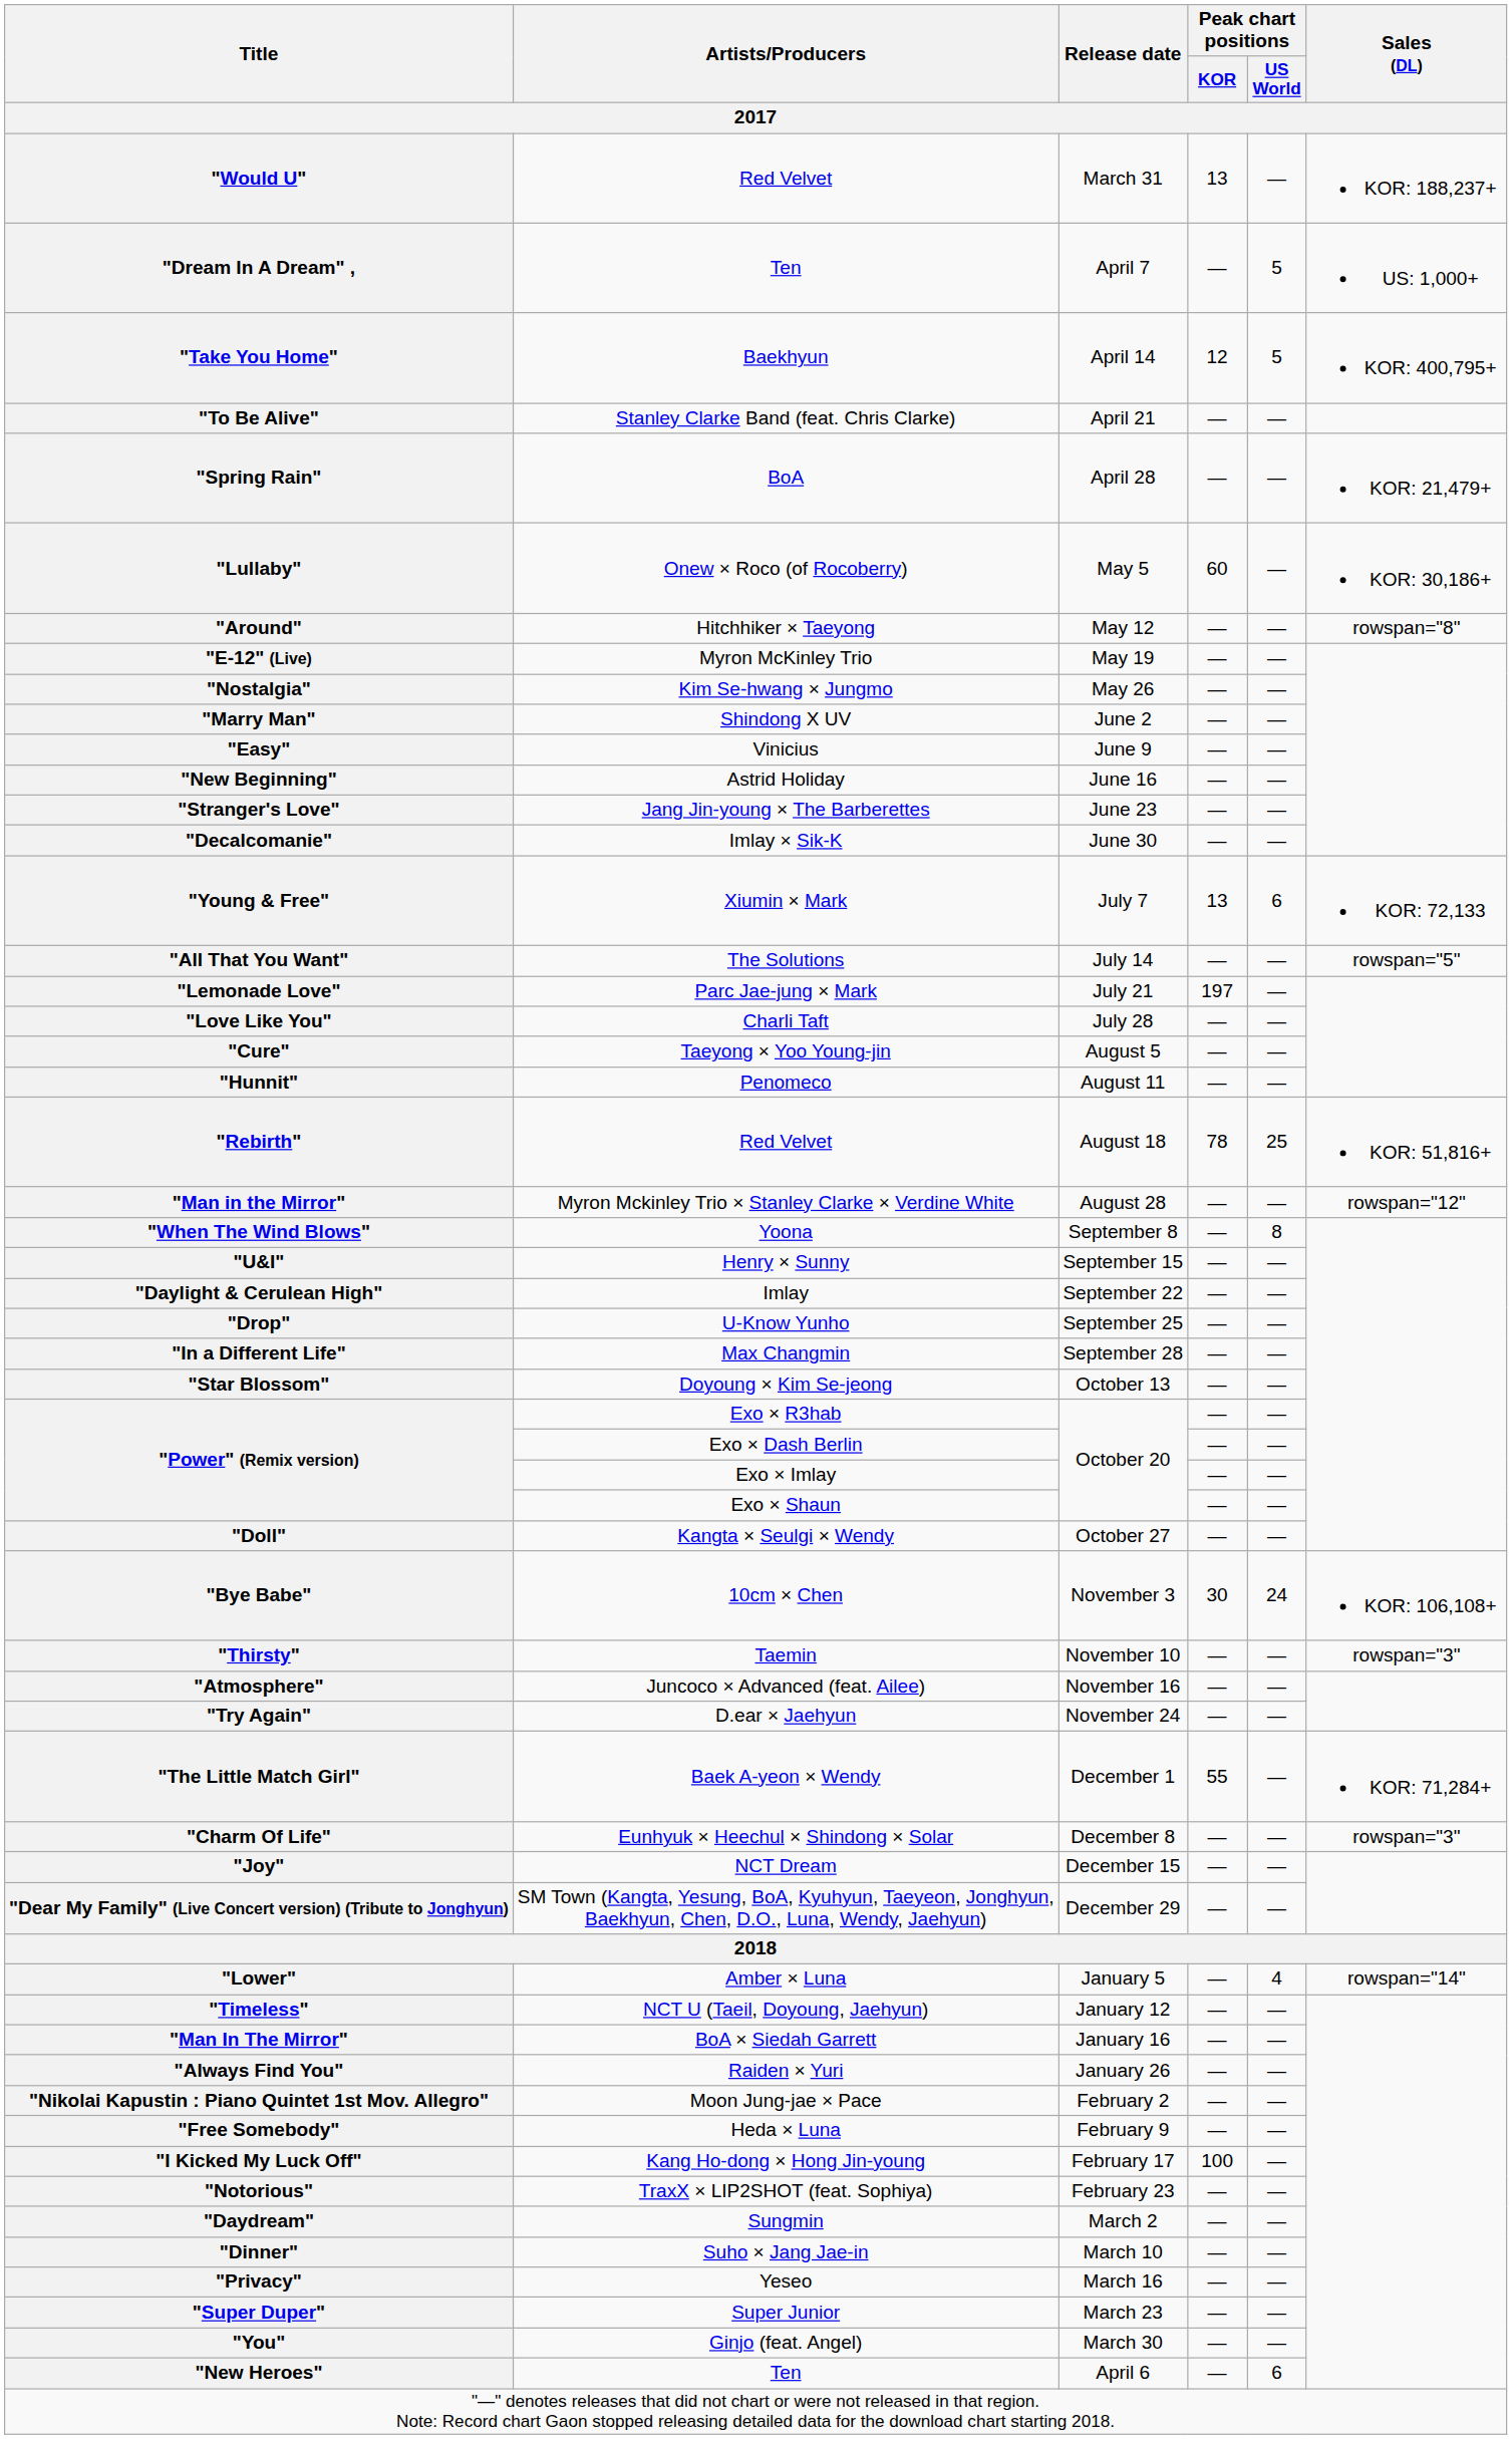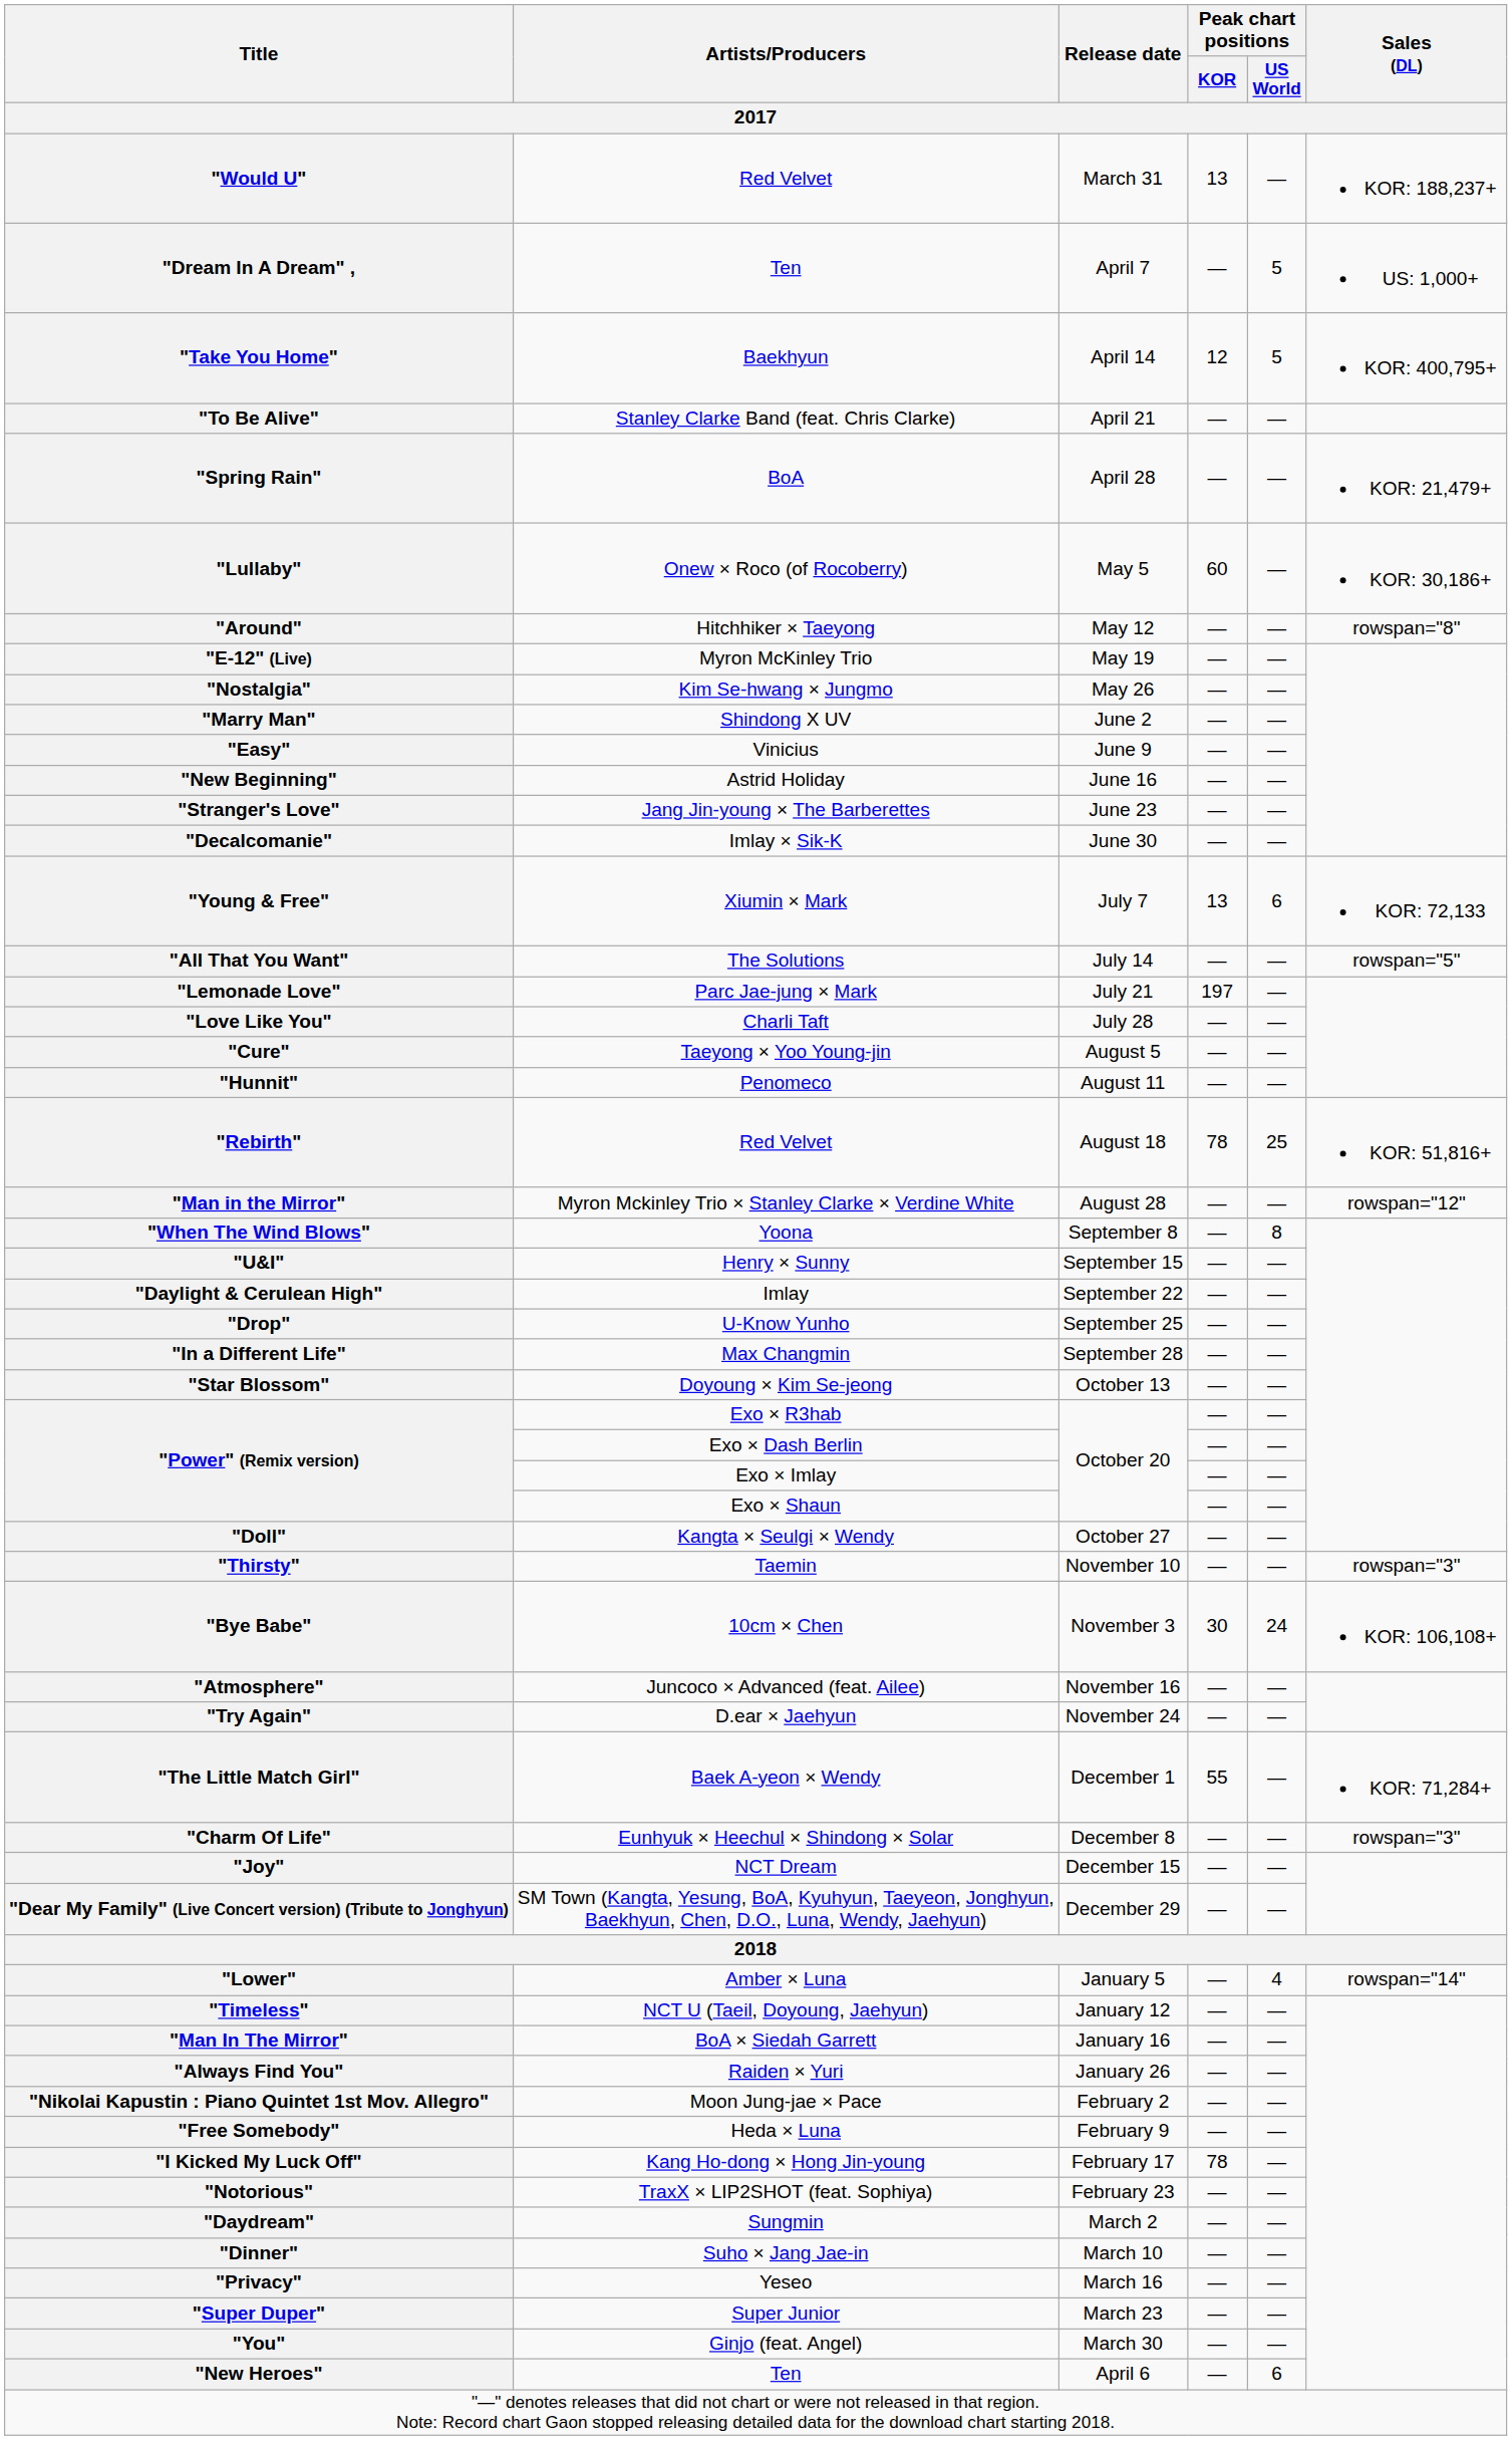rows swapped: "Bye Babe" <-> "Thirsty"
"I Kicked My Luck Off" | Peak chart positions / KOR: 100 -> 78
